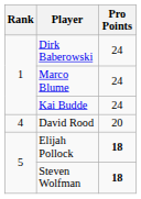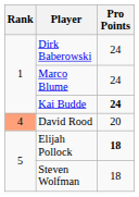Kai Budde | Pro Points: normal -> bold
David Rood | Rank: no background -> lightsalmon background
Steven Wolfman | Pro Points: bold -> normal
